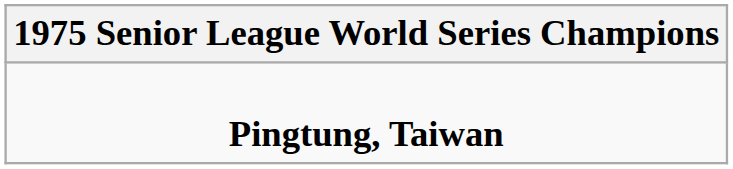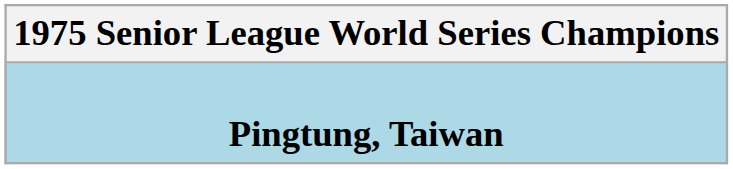row 2 | column 1: no background -> lightblue background
